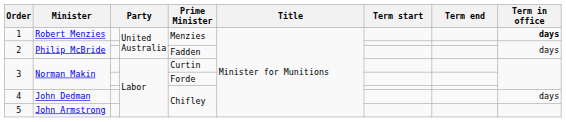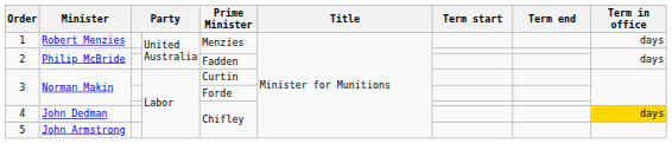1 | Term in office: bold -> normal
4 | Term in office: no background -> gold background
